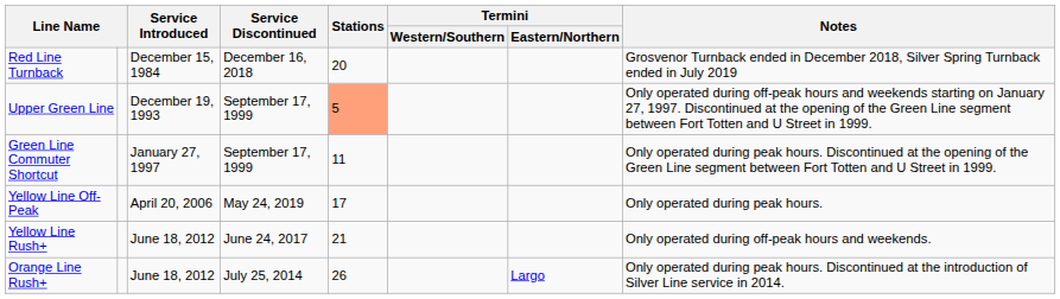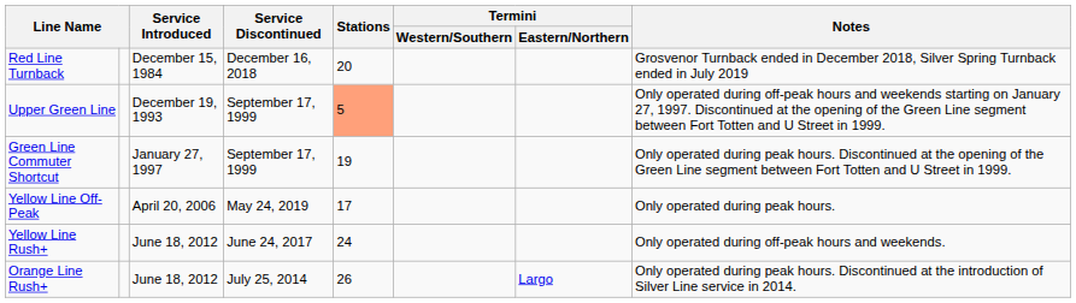Green Line Commuter Shortcut | Stations: 11 -> 19
Yellow Line Rush+ | Stations: 21 -> 24
